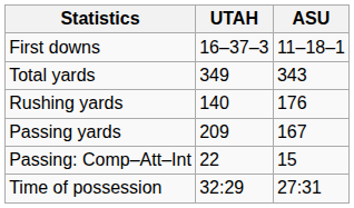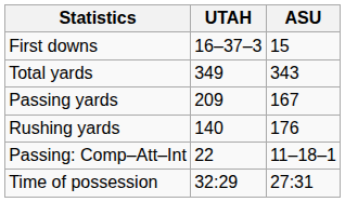First downs | ASU: 11–18–1 -> 15
rows swapped: Rushing yards <-> Passing yards
Passing: Comp–Att–Int | ASU: 15 -> 11–18–1
